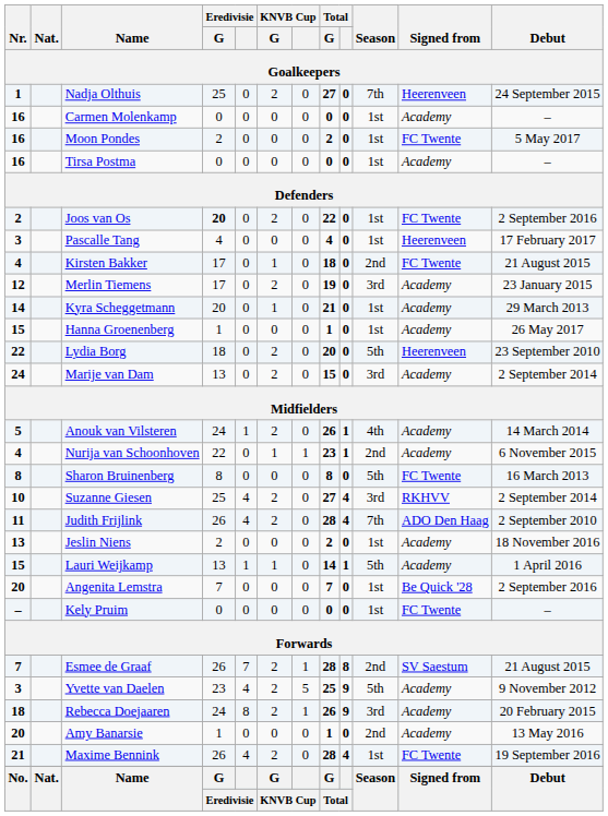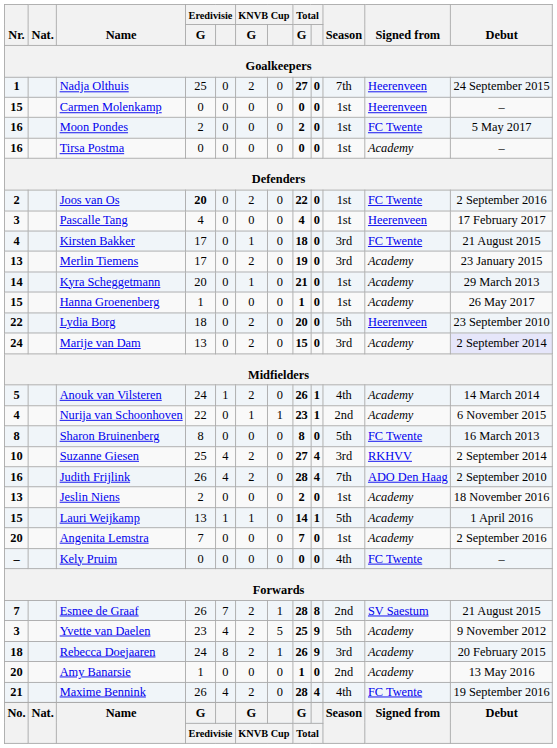Carmen Molenkamp | Nr.: 16 -> 15
Carmen Molenkamp | Signed from: Academy -> Heerenveen
Kirsten Bakker | Season: 2nd -> 3rd
Merlin Tiemens | Nr.: 12 -> 13
Marije van Dam | Debut: no background -> lavender background
Judith Frijlink | Nr.: 11 -> 16
Angenita Lemstra | Signed from: Be Quick '28 -> Academy
Kely Pruim | Season: 1st -> 4th
Maxime Bennink | Season: 1st -> 4th
